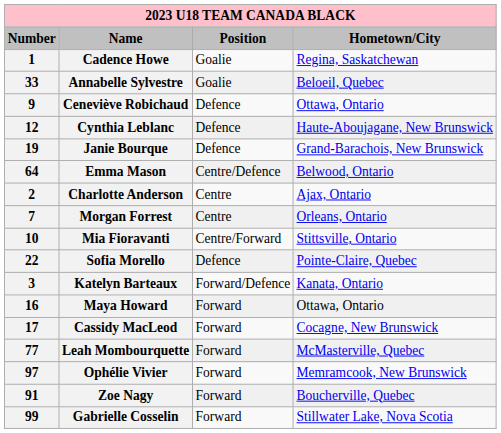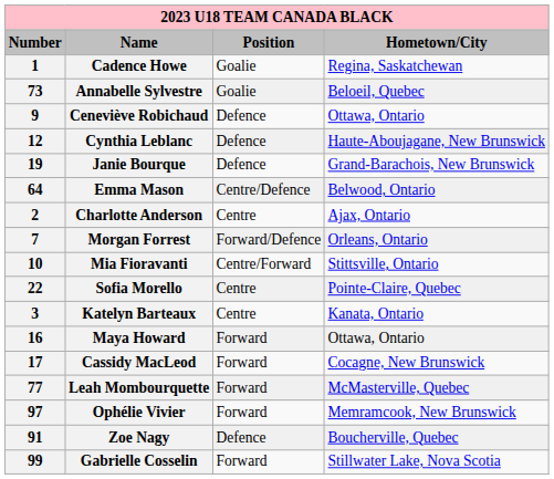Annabelle Sylvestre | Number: 33 -> 73
Morgan Forrest | Position: Centre -> Forward/Defence
Sofia Morello | Position: Defence -> Centre
Katelyn Barteaux | Position: Forward/Defence -> Centre
Zoe Nagy | Position: Forward -> Defence
